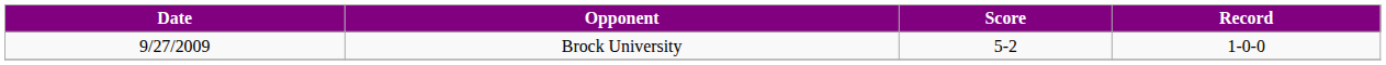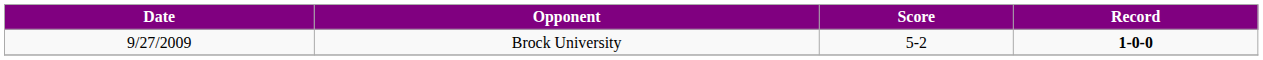Brock University | Record: normal -> bold
